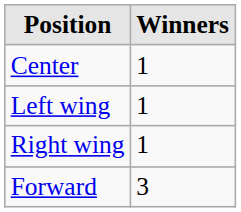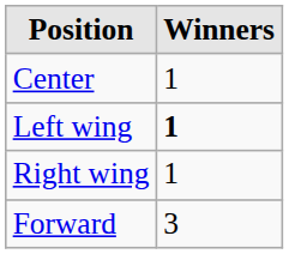Left wing | Winners: normal -> bold
